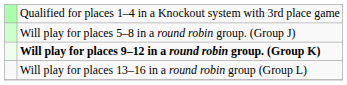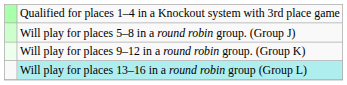Will play for places 9–12 in a round robin group. (Group K) | column 2: bold -> normal
Will play for places 13–16 in a round robin group (Group L) | column 2: no background -> paleturquoise background
